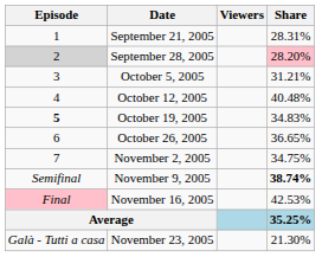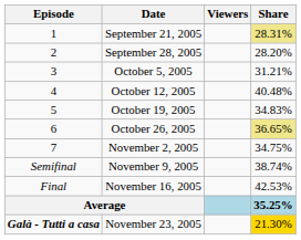September 21, 2005 | Share: no background -> khaki background
September 28, 2005 | Episode: lightgrey background -> no background
September 28, 2005 | Share: pink background -> no background
October 19, 2005 | Episode: bold -> normal
October 26, 2005 | Share: no background -> khaki background
November 9, 2005 | Share: bold -> normal
November 16, 2005 | Episode: pink background -> no background
November 23, 2005 | Episode: normal -> bold
November 23, 2005 | Share: no background -> gold background
